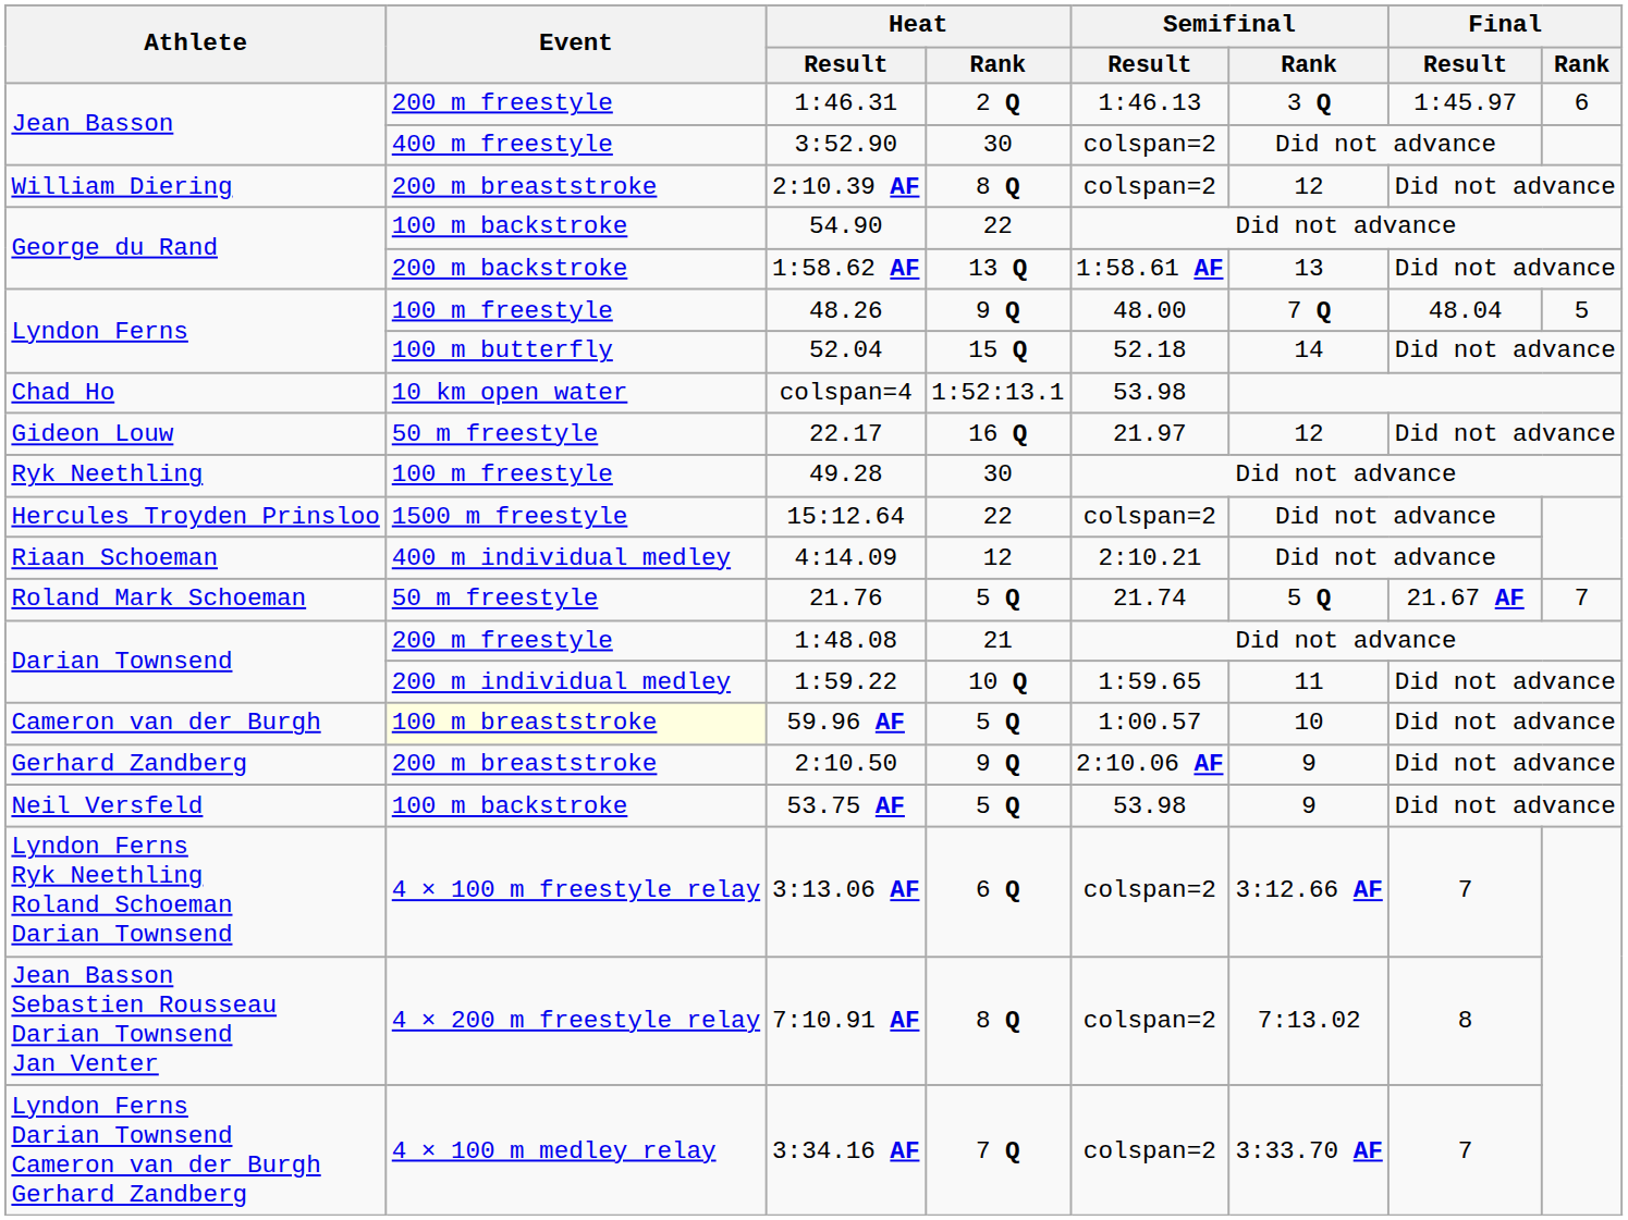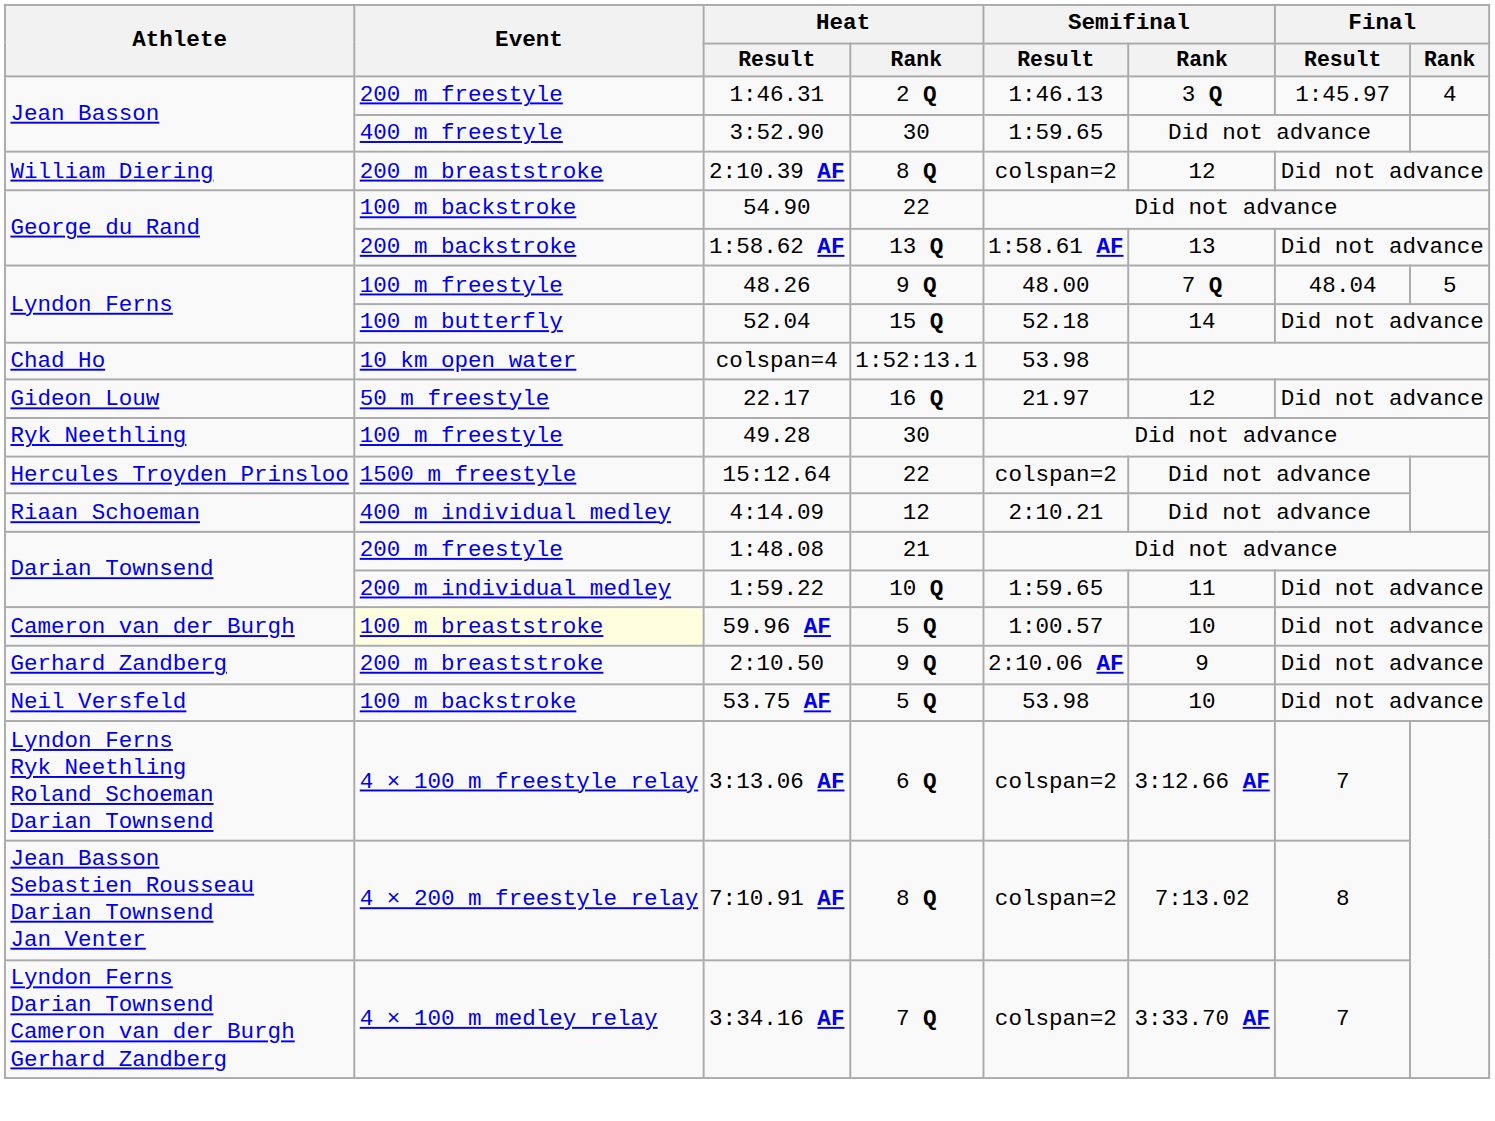1:46.31 | Final / Rank: 6 -> 4
3:52.90 | Semifinal / Result: colspan=2 -> 1:59.65
- row: Roland Mark Schoeman | 50 m freestyle | 21.76 | 5 Q | 21.74 | 5 Q | 21.67 AF | 7
53.75 AF | Semifinal / Rank: 9 -> 10
